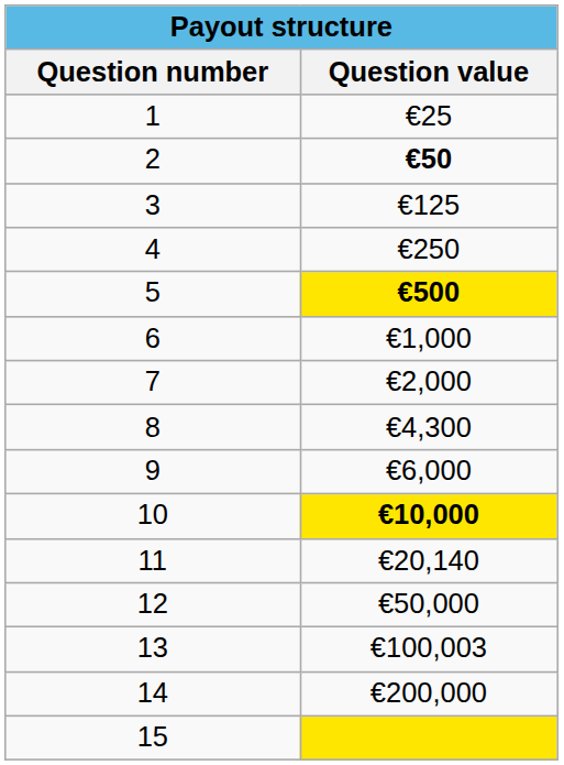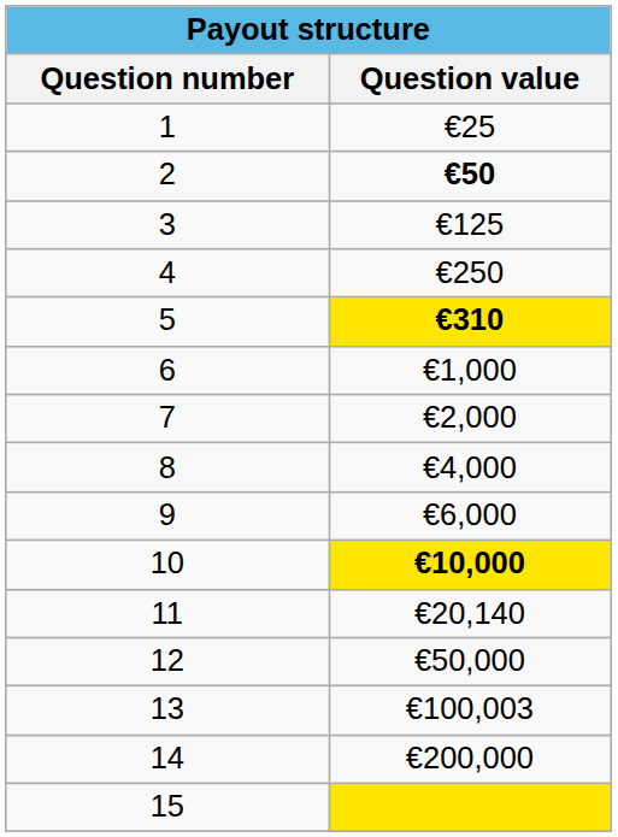5 | Question value: €500 -> €310
8 | Question value: €4,300 -> €4,000
